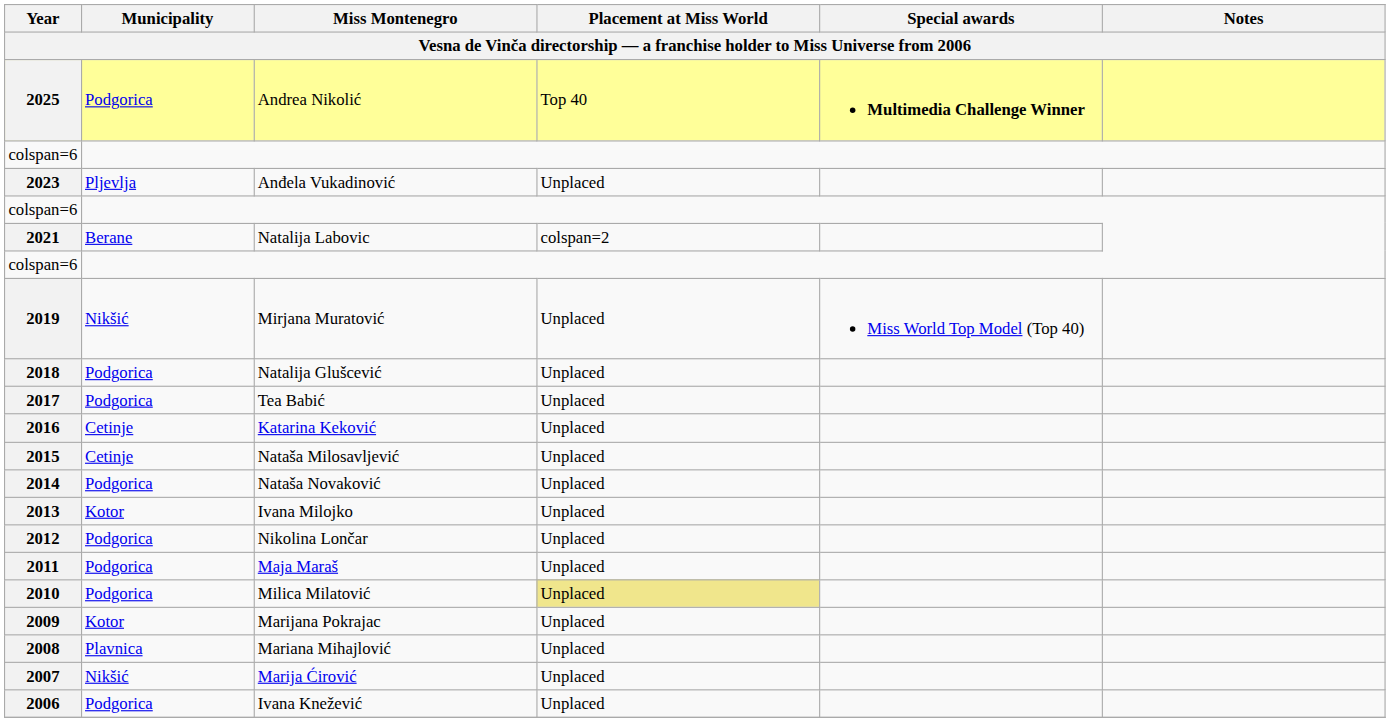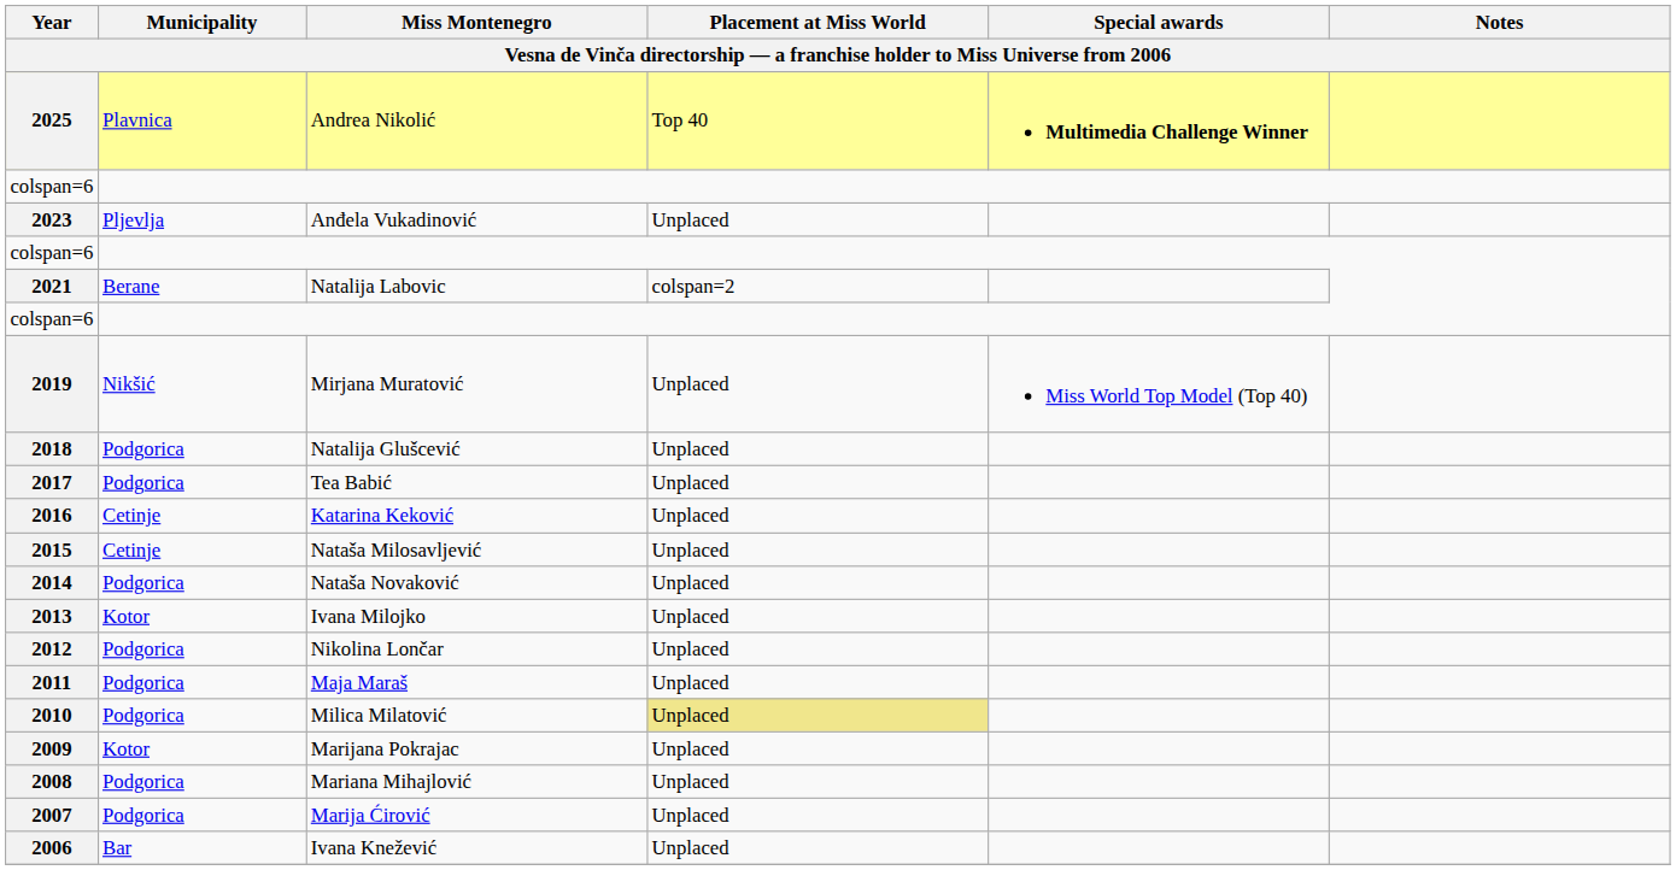Andrea Nikolić | Municipality: Podgorica -> Plavnica
Mariana Mihajlović | Municipality: Plavnica -> Podgorica
Marija Ćirović | Municipality: Nikšić -> Podgorica
Ivana Knežević | Municipality: Podgorica -> Bar
